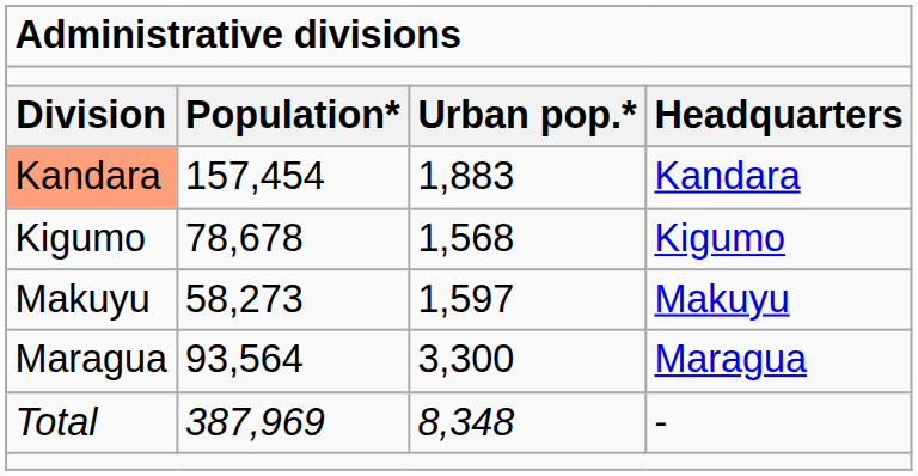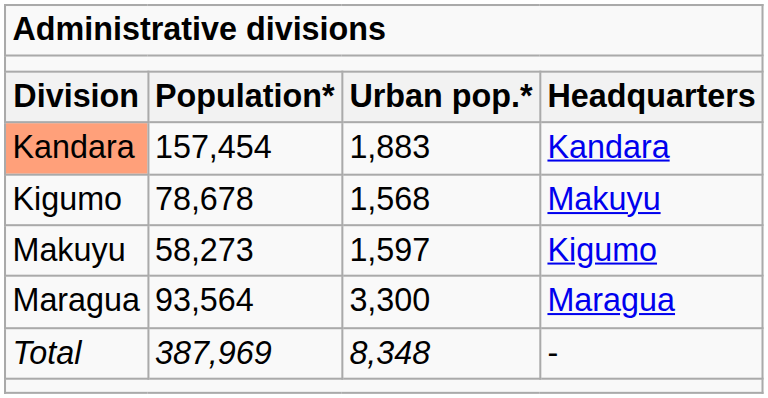row 5 | column 4: Kigumo -> Makuyu
row 6 | column 4: Makuyu -> Kigumo
